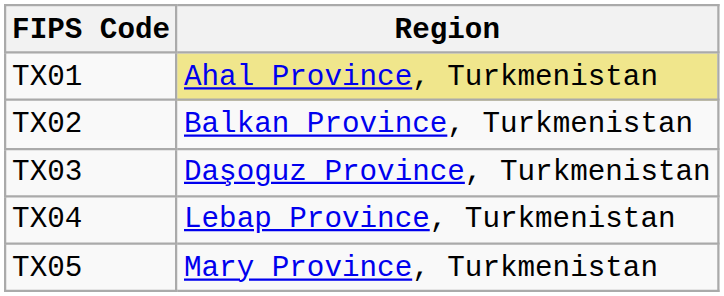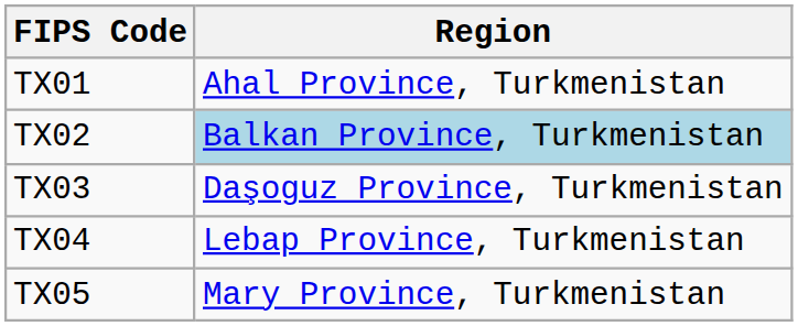TX01 | Region: khaki background -> no background
TX02 | Region: no background -> lightblue background
